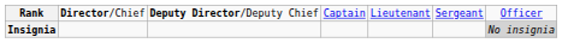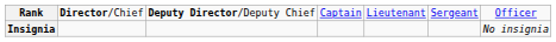Insignia | column 7: lightgrey background -> no background
